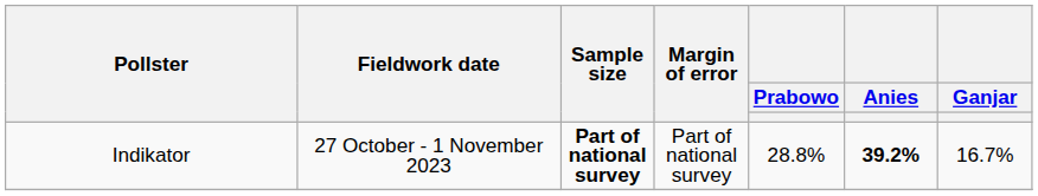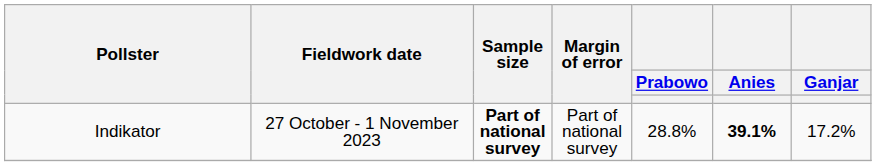Indikator | Anies: 39.2% -> 39.1%
Indikator | Ganjar: 16.7% -> 17.2%
